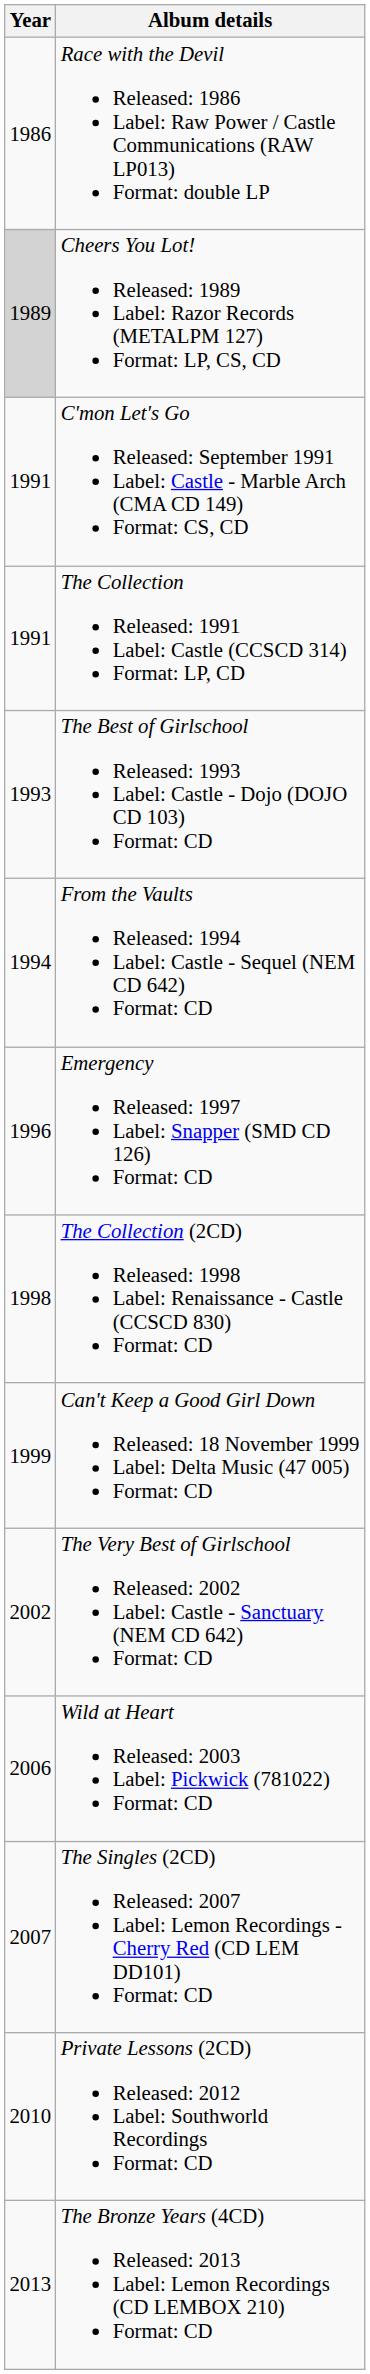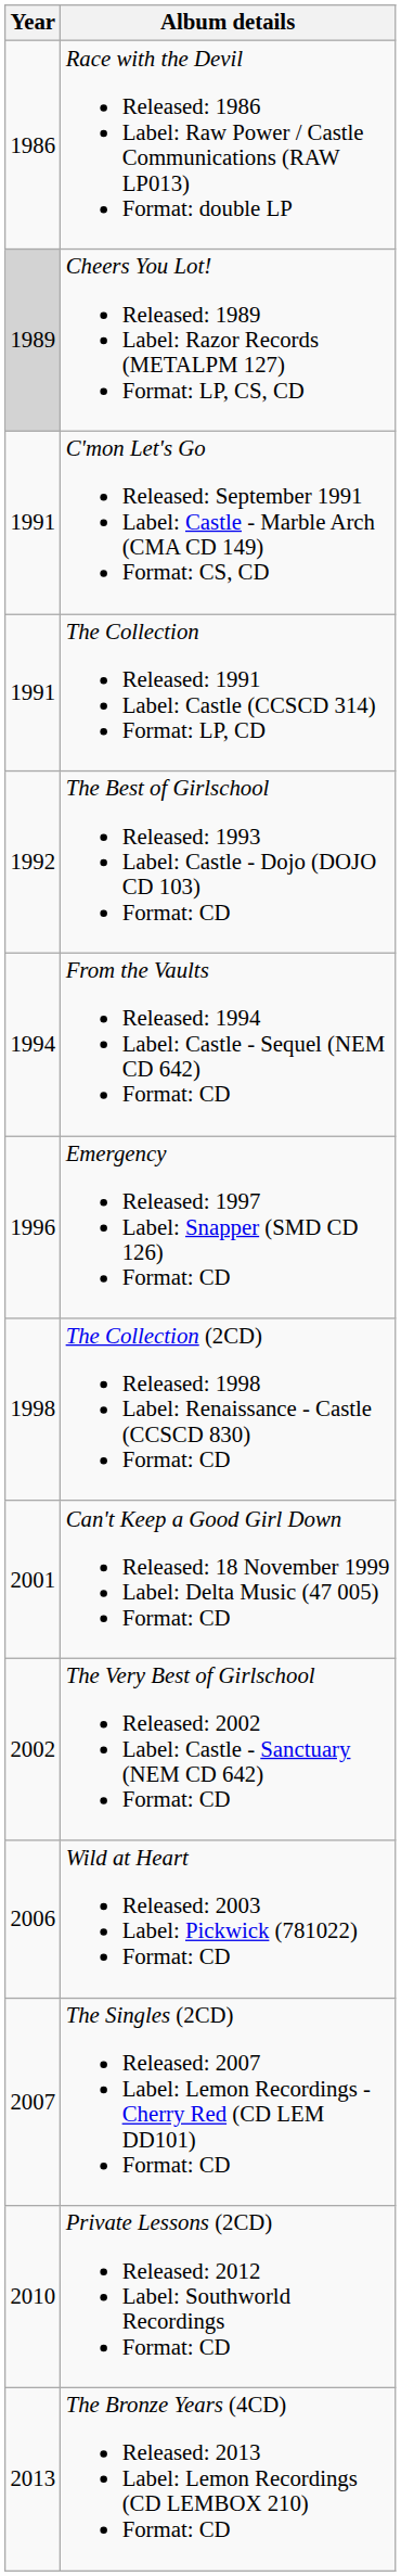row 6 | Year: 1993 -> 1992
row 10 | Year: 1999 -> 2001
